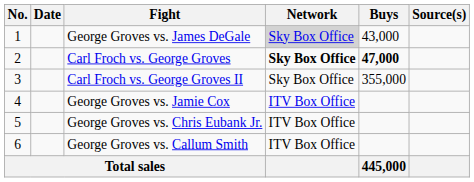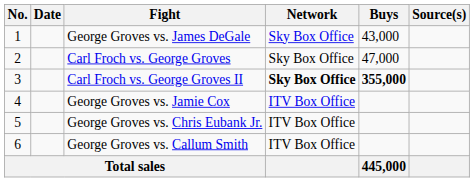George Groves vs. James DeGale | Network: lightgrey background -> no background
Carl Froch vs. George Groves | Network: bold -> normal
Carl Froch vs. George Groves | Buys: bold -> normal
Carl Froch vs. George Groves II | Network: normal -> bold
Carl Froch vs. George Groves II | Buys: normal -> bold
